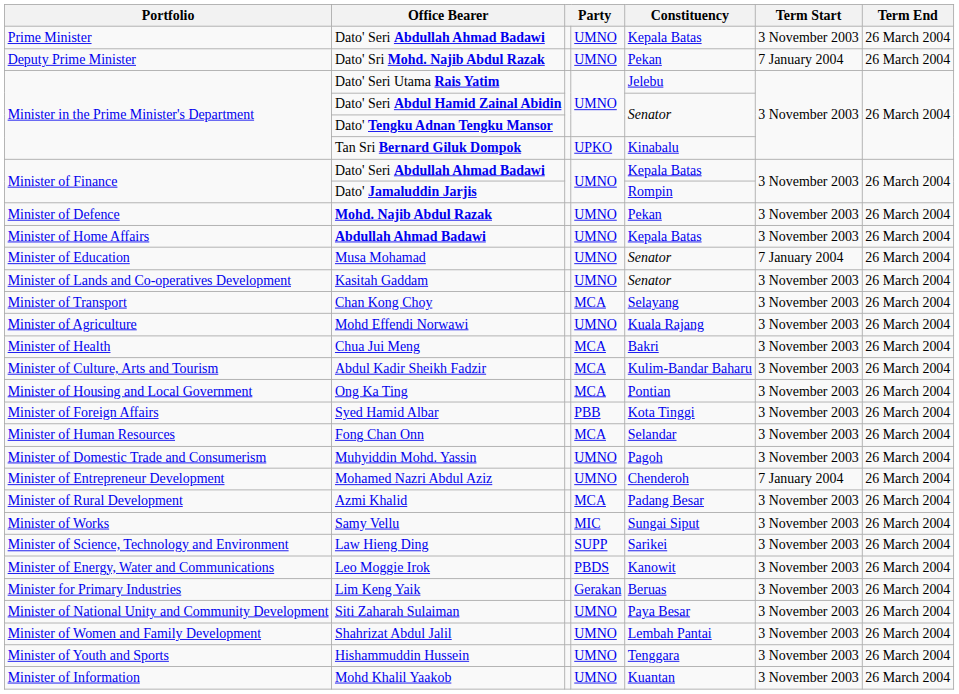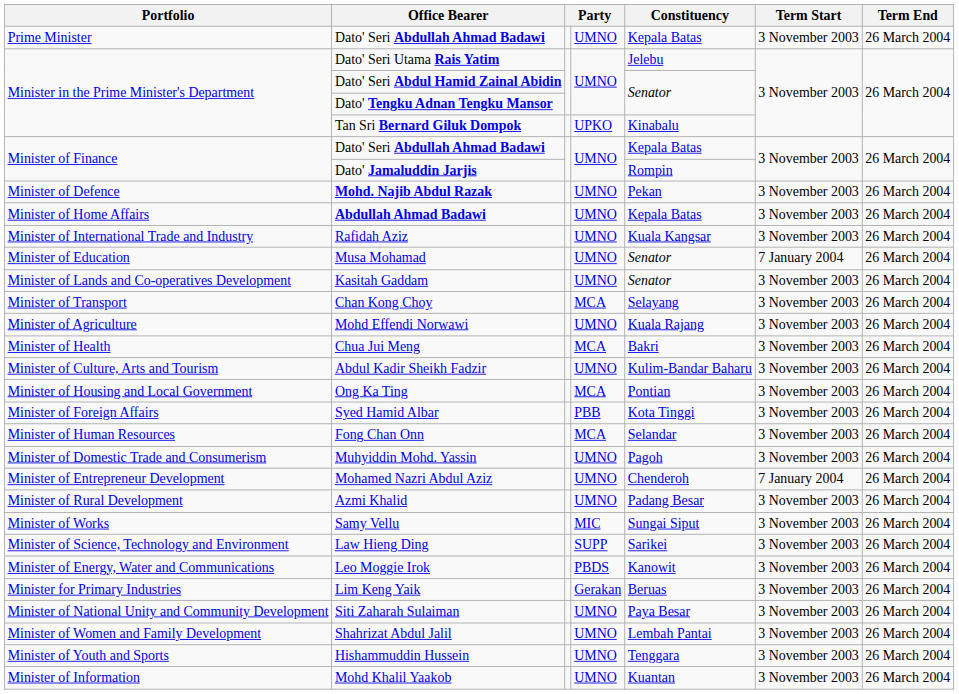- row: Deputy Prime Minister | Dato' Sri Mohd. Najib Abdul Razak | UMNO | Pekan | 7 January 2004 | 26 March 2004
+ row: Minister of International Trade and Industry | Rafidah Aziz | UMNO | Kuala Kangsar | 3 November 2003 | 26 March 2004
Abdul Kadir Sheikh Fadzir | column 4: MCA -> UMNO
Azmi Khalid | column 4: MCA -> UMNO
